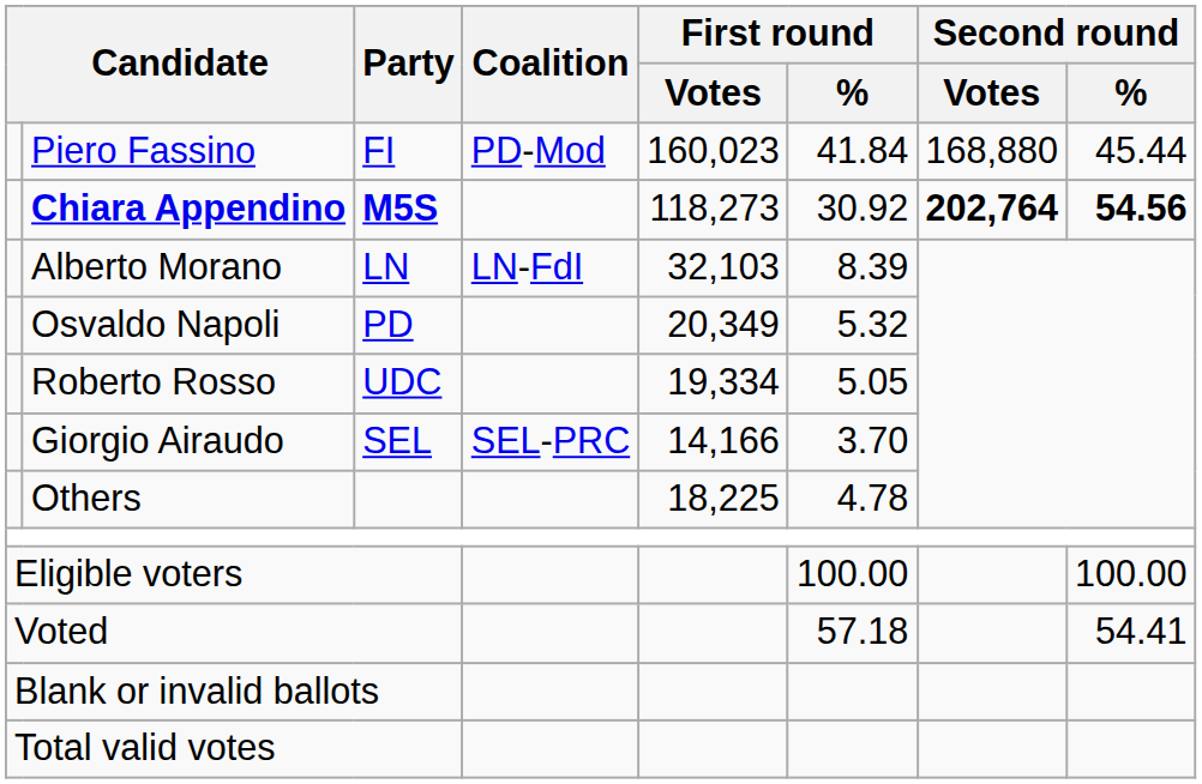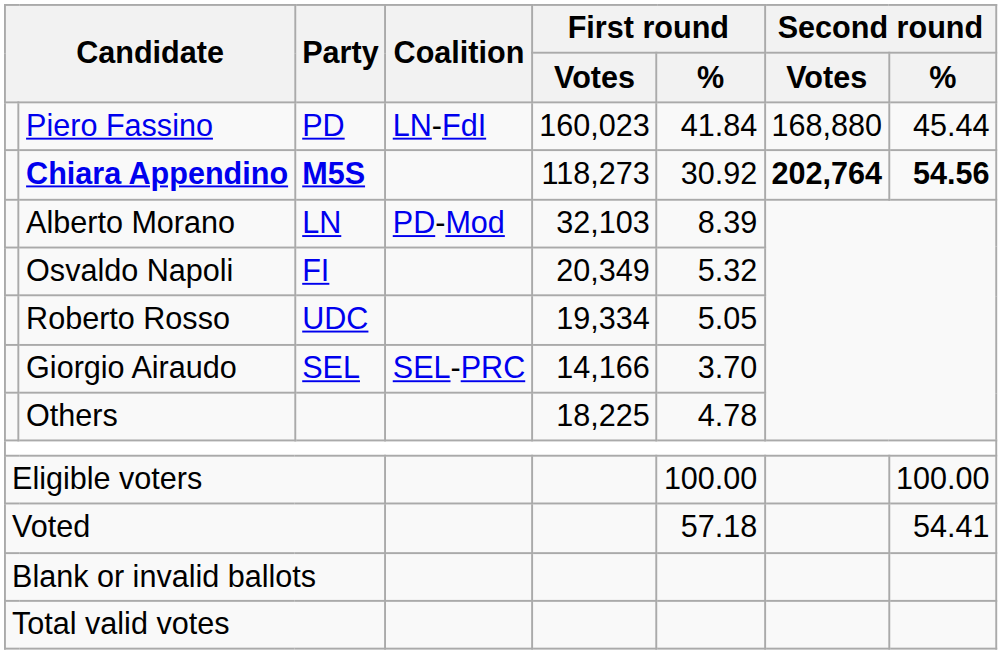Piero Fassino | Party: FI -> PD
Piero Fassino | Coalition: PD-Mod -> LN-FdI
Alberto Morano | Coalition: LN-FdI -> PD-Mod
Osvaldo Napoli | Party: PD -> FI
